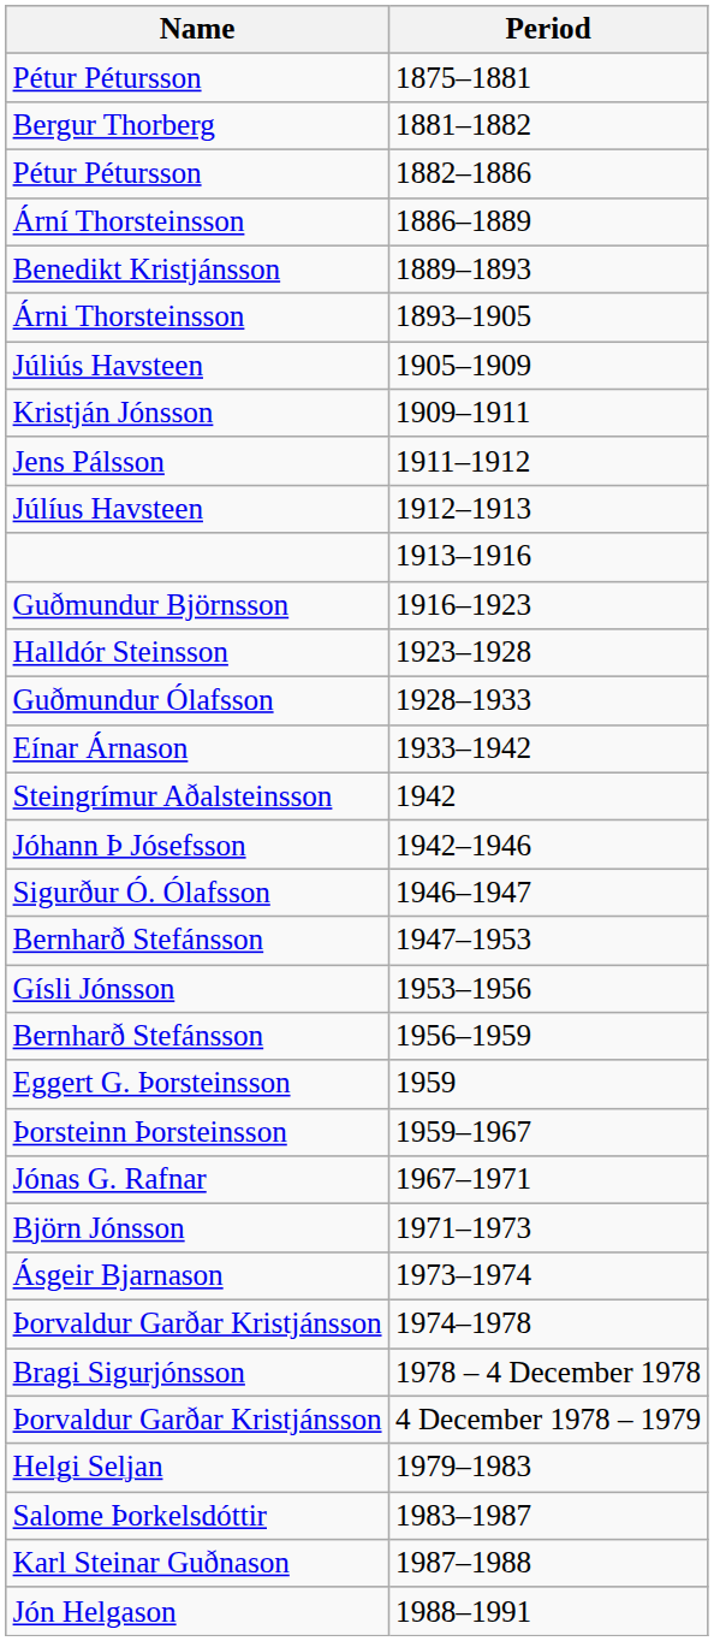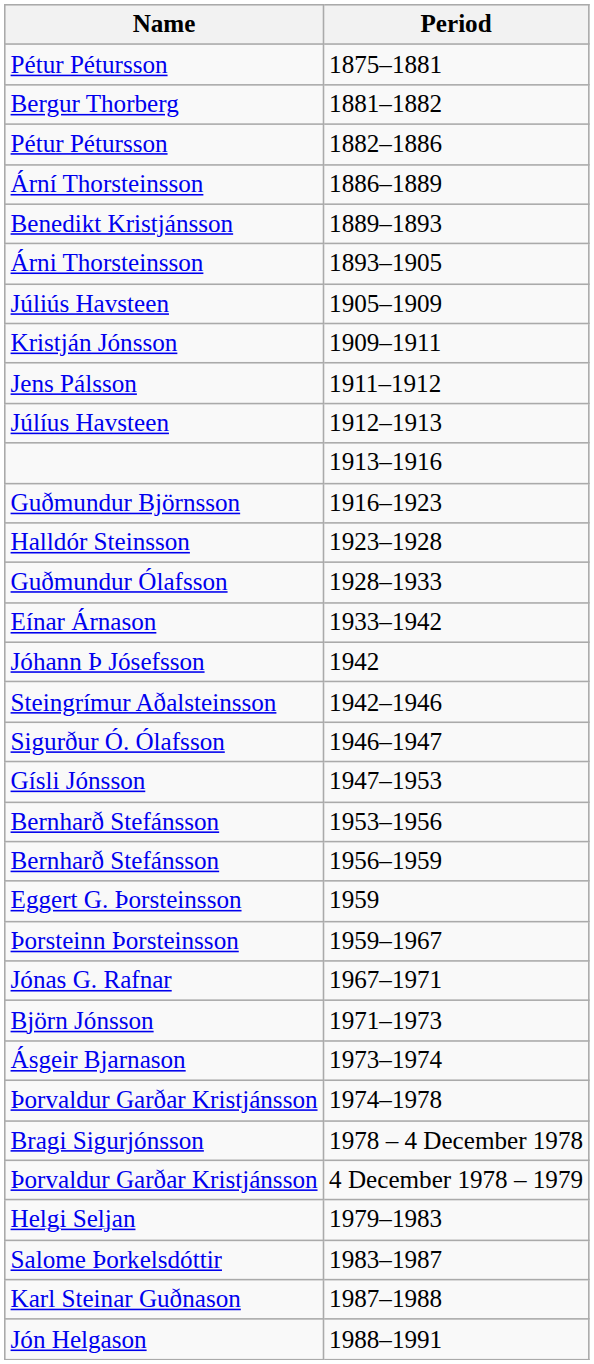row 17 | Name: Steingrímur Aðalsteinsson -> Jóhann Þ Jósefsson
row 18 | Name: Jóhann Þ Jósefsson -> Steingrímur Aðalsteinsson
row 20 | Name: Bernharð Stefánsson -> Gísli Jónsson
row 21 | Name: Gísli Jónsson -> Bernharð Stefánsson
